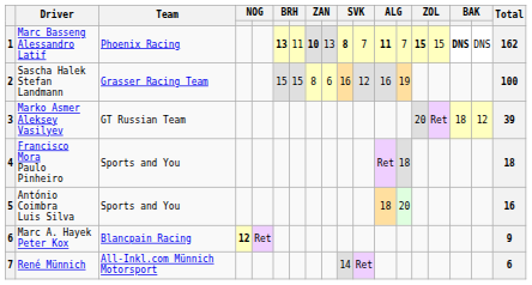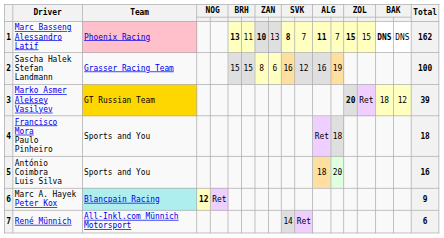Marc Basseng Alessandro Latif | Team: no background -> pink background
Marko Asmer Aleksey Vasilyev | Team: no background -> gold background
Marko Asmer Aleksey Vasilyev | column 14: normal -> bold
Marc A. Hayek Peter Kox | Team: no background -> paleturquoise background
